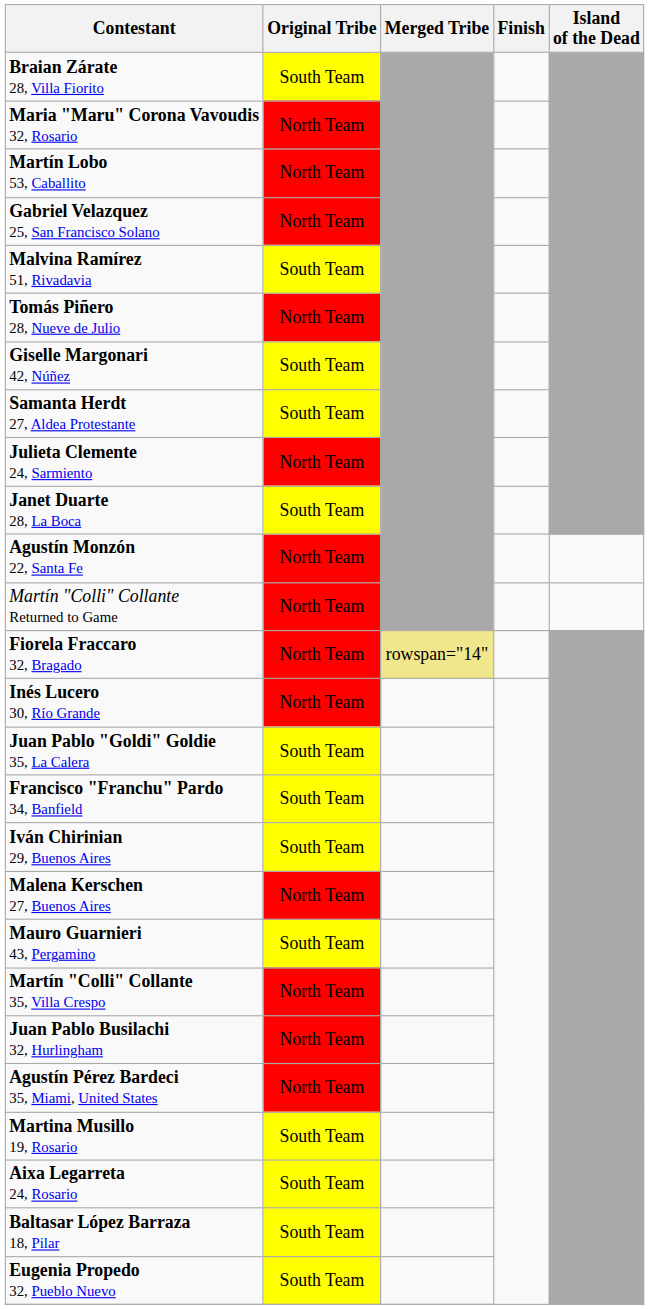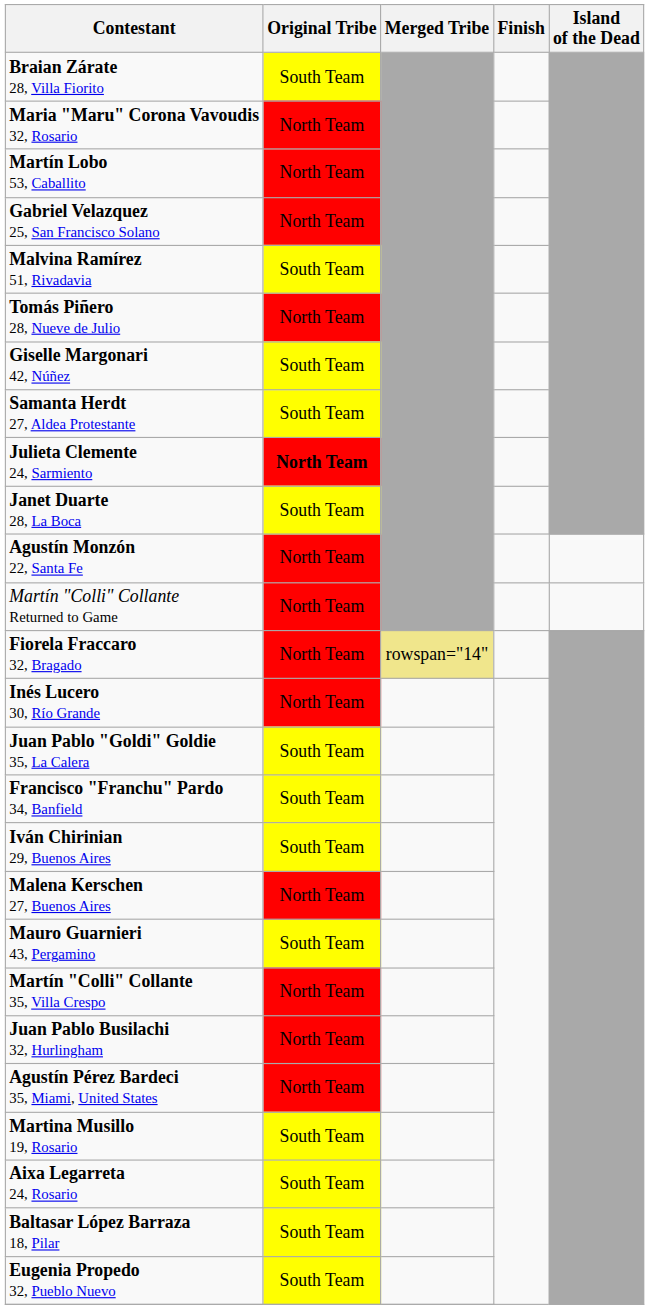Julieta Clemente 24, Sarmiento | Original Tribe: normal -> bold
